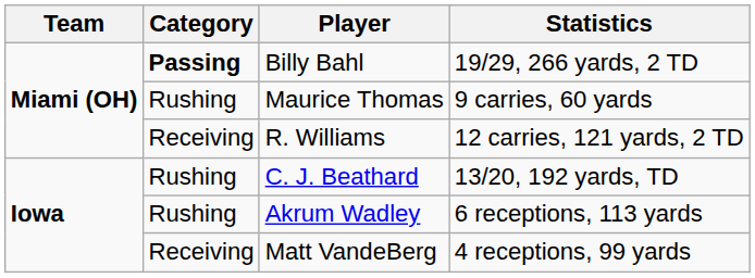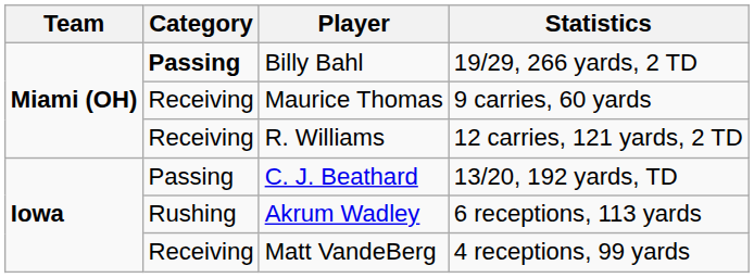Maurice Thomas | Category: Rushing -> Receiving
C. J. Beathard | Category: Rushing -> Passing
